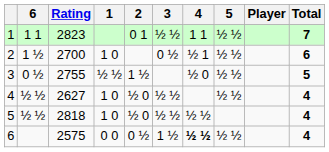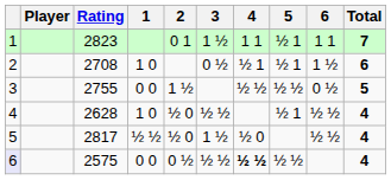columns swapped: Player <-> 6
row 2 | 3: ½ ½ -> 1 ½
row 2 | 5: ½ ½ -> ½ 1
row 3 | Rating: 2700 -> 2708
row 3 | 5: ½ ½ -> ½ 1
row 4 | 1: ½ ½ -> 0 0
row 4 | 4: ½ 0 -> ½ ½
row 5 | Rating: 2627 -> 2628
row 5 | 5: ½ ½ -> ½ 1
row 6 | Rating: 2818 -> 2817
row 6 | 1: 1 0 -> ½ ½
row 6 | 3: ½ ½ -> 1 ½
row 6 | 4: ½ ½ -> ½ 0
row 7 | column 1: no background -> lavender background
row 7 | 3: 1 ½ -> ½ ½
